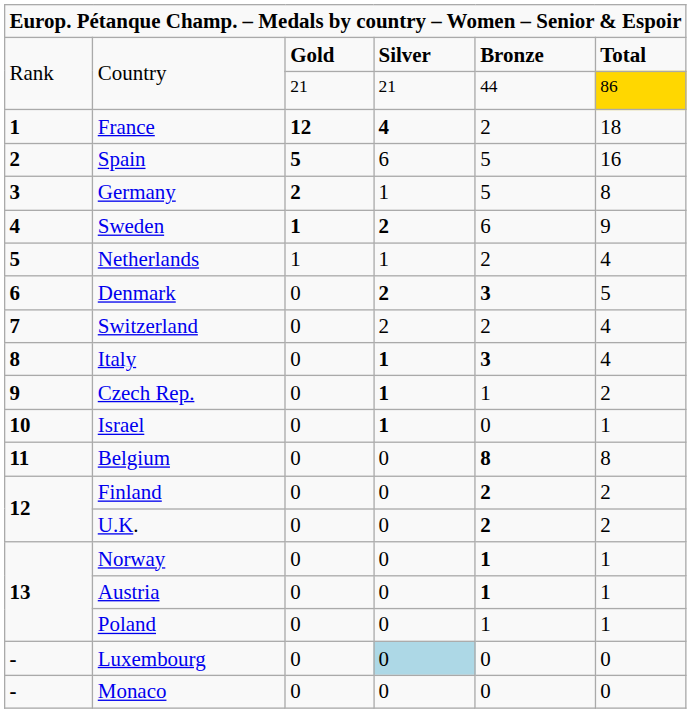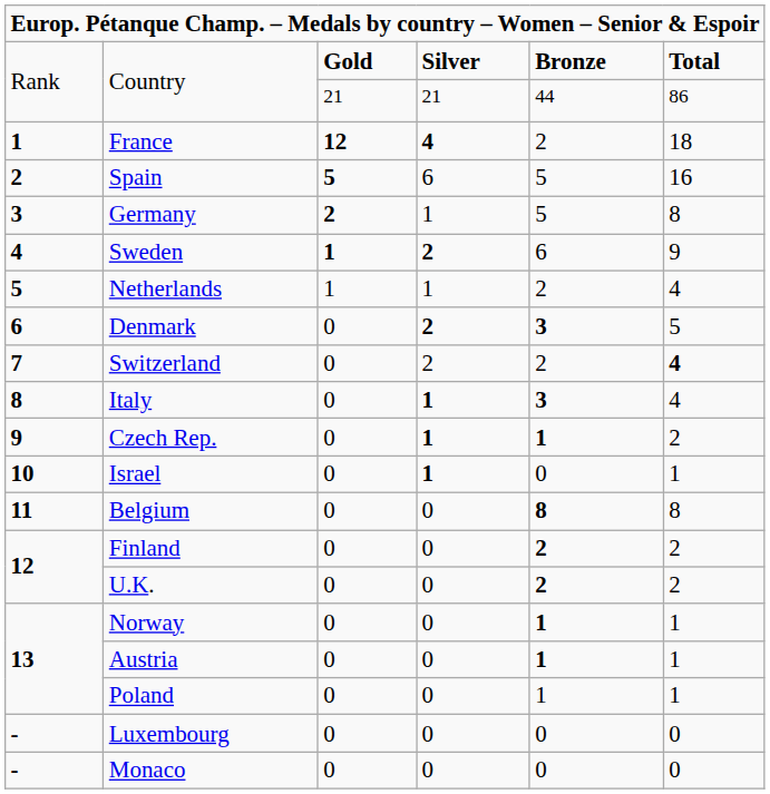Country / 21 | column 6: gold background -> no background
Switzerland | column 6: normal -> bold
Czech Rep. | column 5: normal -> bold
Luxembourg | column 4: lightblue background -> no background
